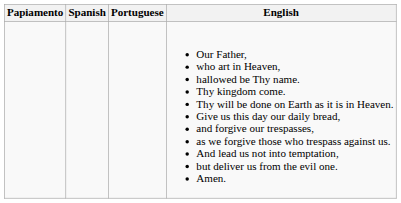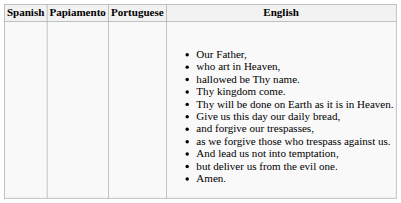columns swapped: Papiamento <-> Spanish
